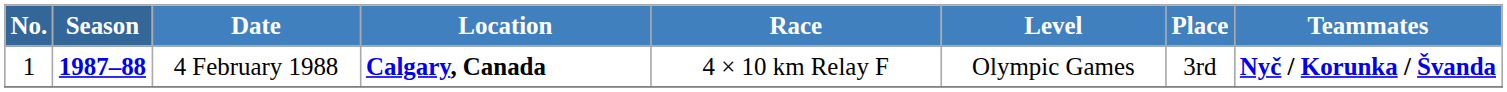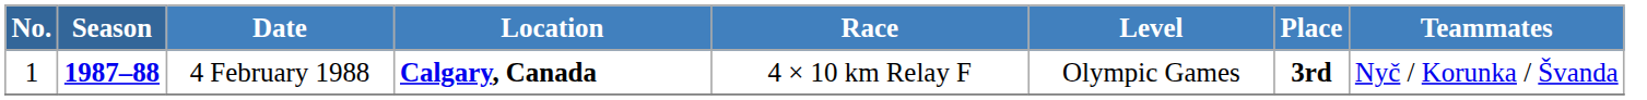4 February 1988 | Place: normal -> bold
4 February 1988 | Teammates: bold -> normal
